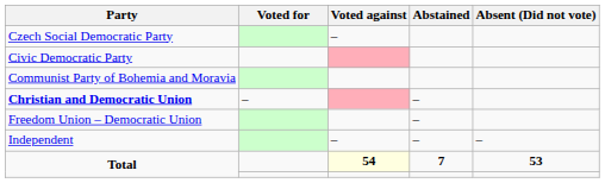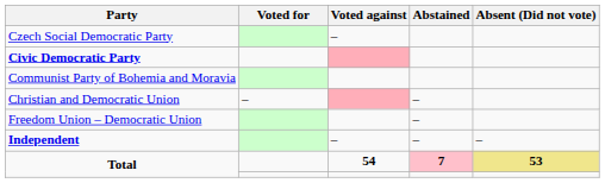Civic Democratic Party | Party: normal -> bold
Christian and Democratic Union | Party: bold -> normal
Independent | Party: normal -> bold
Total / 54 | Voted against: lightyellow background -> no background
Total / 54 | Abstained: no background -> pink background
Total / 54 | Absent (Did not vote): no background -> khaki background
